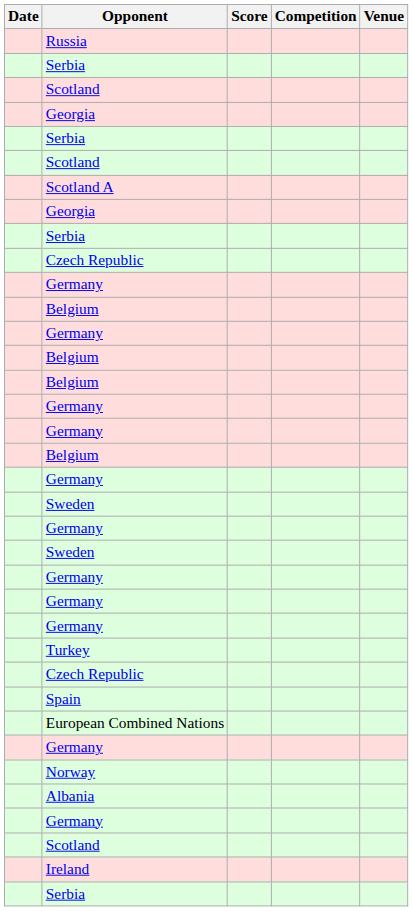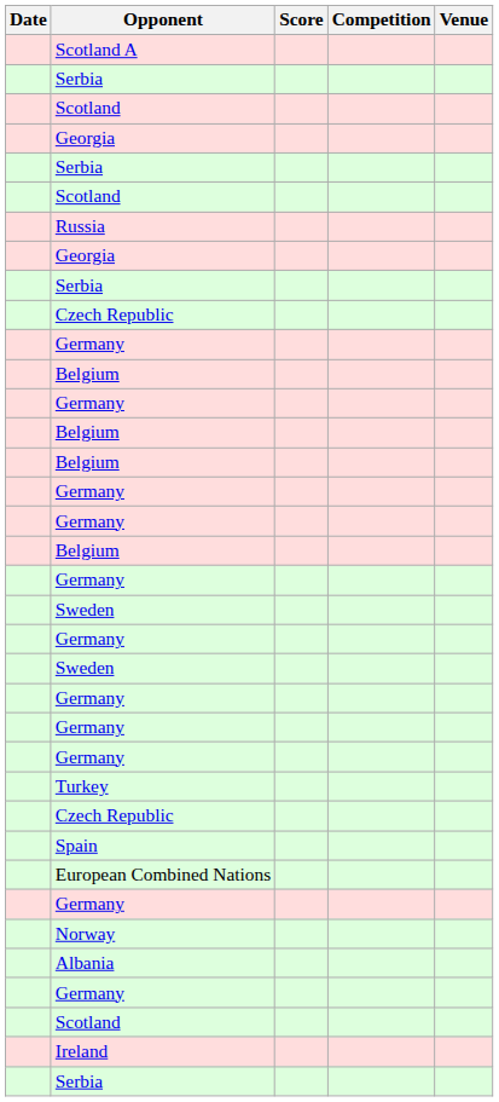rows swapped: Scotland A <-> Russia
